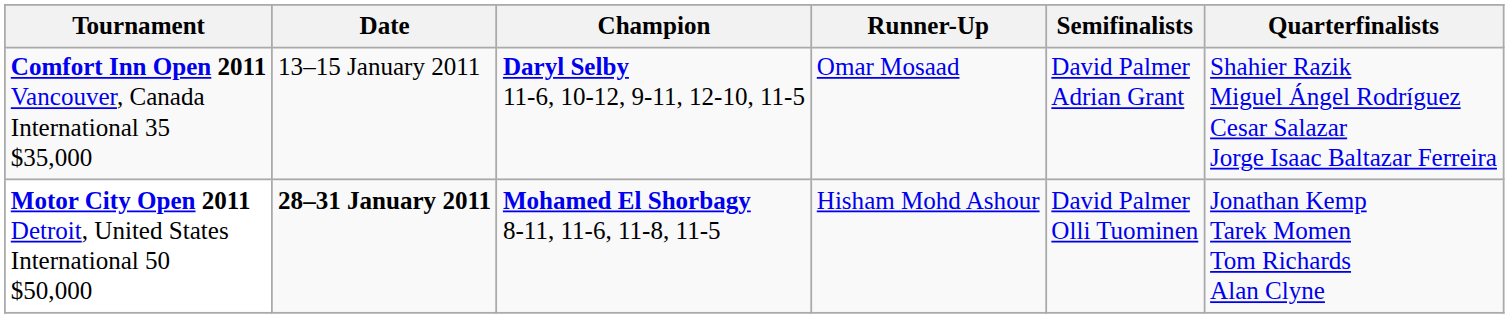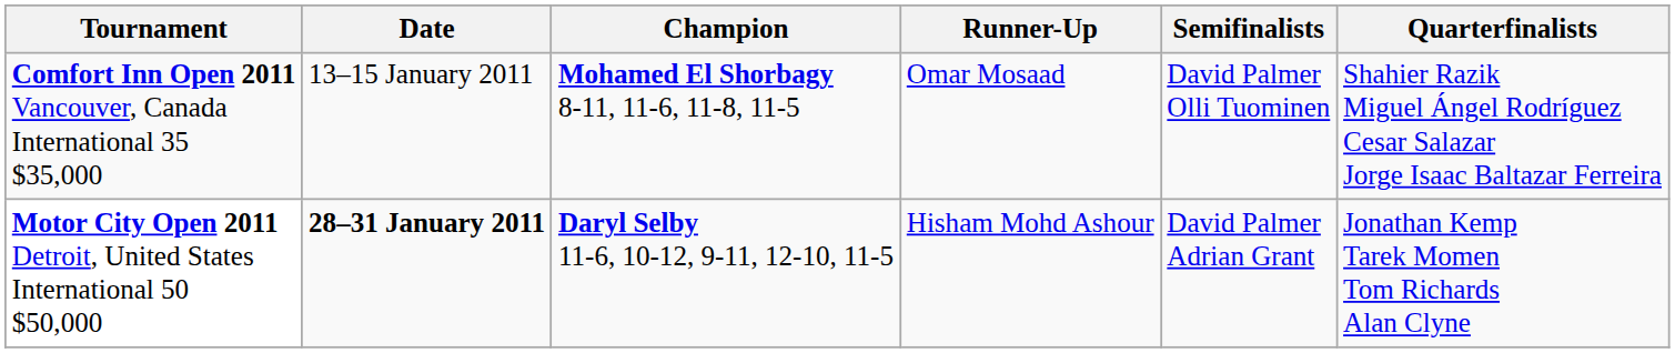row 2 | Champion: Daryl Selby 11-6, 10-12, 9-11, 12-10, 11-5 -> Mohamed El Shorbagy 8-11, 11-6, 11-8, 11-5
row 2 | Semifinalists: David Palmer Adrian Grant -> David Palmer Olli Tuominen
row 3 | Champion: Mohamed El Shorbagy 8-11, 11-6, 11-8, 11-5 -> Daryl Selby 11-6, 10-12, 9-11, 12-10, 11-5
row 3 | Semifinalists: David Palmer Olli Tuominen -> David Palmer Adrian Grant
